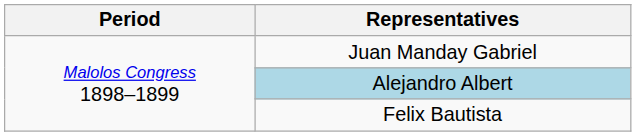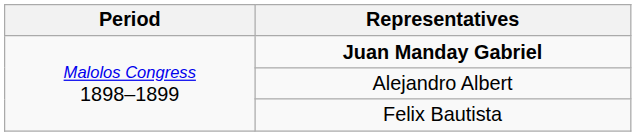Juan Manday Gabriel | Representatives: normal -> bold
Alejandro Albert | Representatives: lightblue background -> no background
